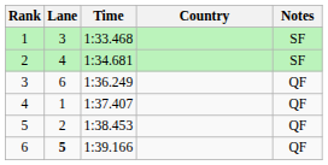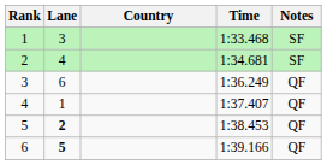columns swapped: Country <-> Time
row 6 | Lane: normal -> bold
